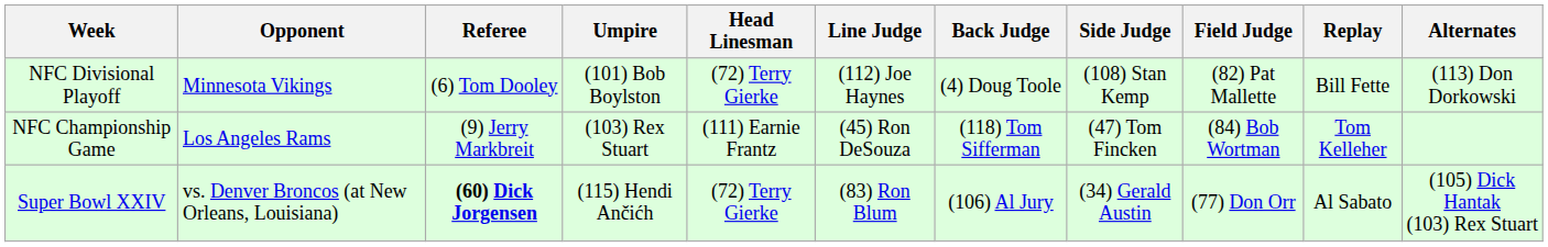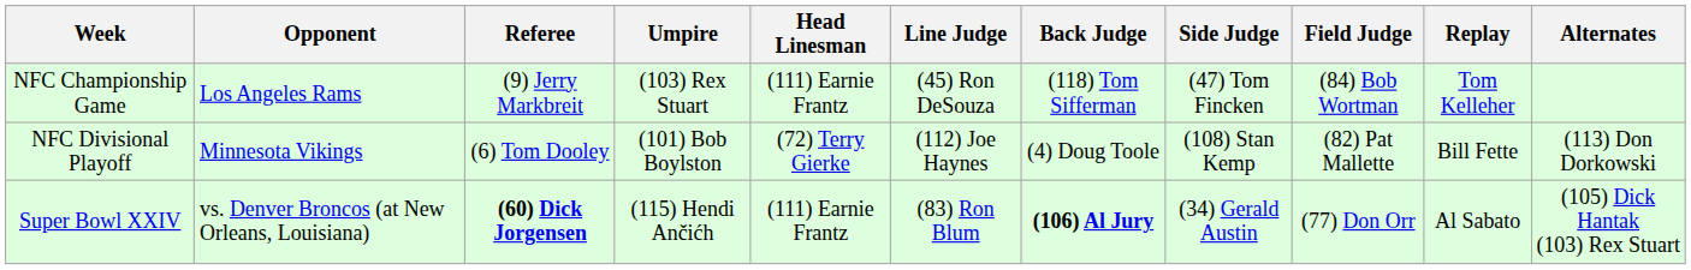rows swapped: NFC Divisional Playoff <-> NFC Championship Game
Super Bowl XXIV | Head Linesman: (72) Terry Gierke -> (111) Earnie Frantz
Super Bowl XXIV | Back Judge: normal -> bold
